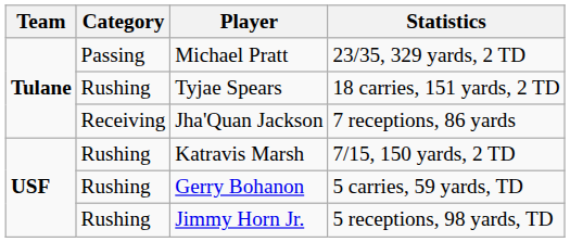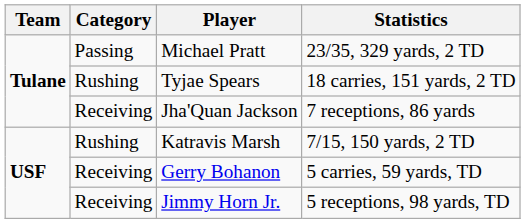Gerry Bohanon | Category: Rushing -> Receiving
Jimmy Horn Jr. | Category: Rushing -> Receiving
